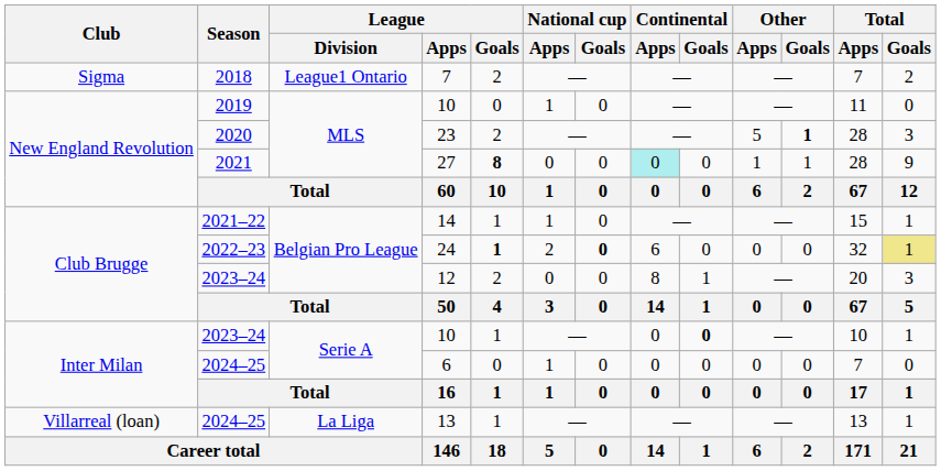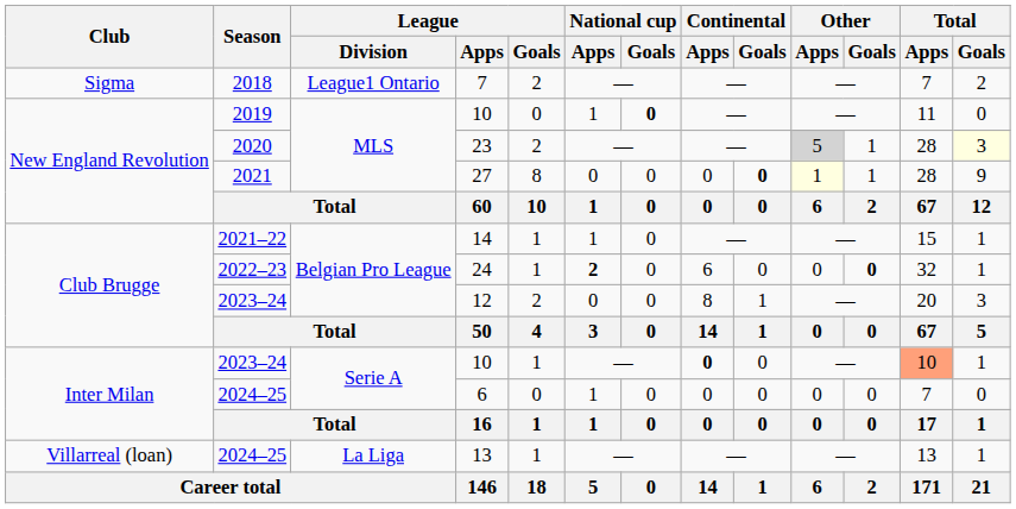2019 / 10 | National cup / Goals: normal -> bold
23 | Other / Apps: no background -> lightgrey background
23 | Other / Goals: bold -> normal
23 | Total / Goals: no background -> lightyellow background
27 | League / Goals: bold -> normal
27 | Continental / Apps: paleturquoise background -> no background
27 | Continental / Goals: normal -> bold
27 | Other / Apps: no background -> lightyellow background
24 | League / Goals: bold -> normal
24 | National cup / Apps: normal -> bold
24 | National cup / Goals: bold -> normal
24 | Other / Goals: normal -> bold
24 | Total / Goals: khaki background -> no background
2023–24 / 10 | Continental / Apps: normal -> bold
2023–24 / 10 | Continental / Goals: bold -> normal
2023–24 / 10 | Total / Apps: no background -> lightsalmon background
